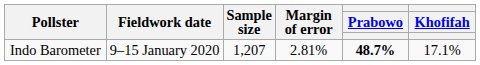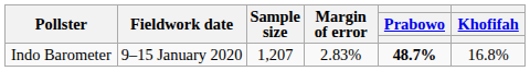Indo Barometer | Margin of error: 2.81% -> 2.83%
Indo Barometer | Khofifah: 17.1% -> 16.8%
